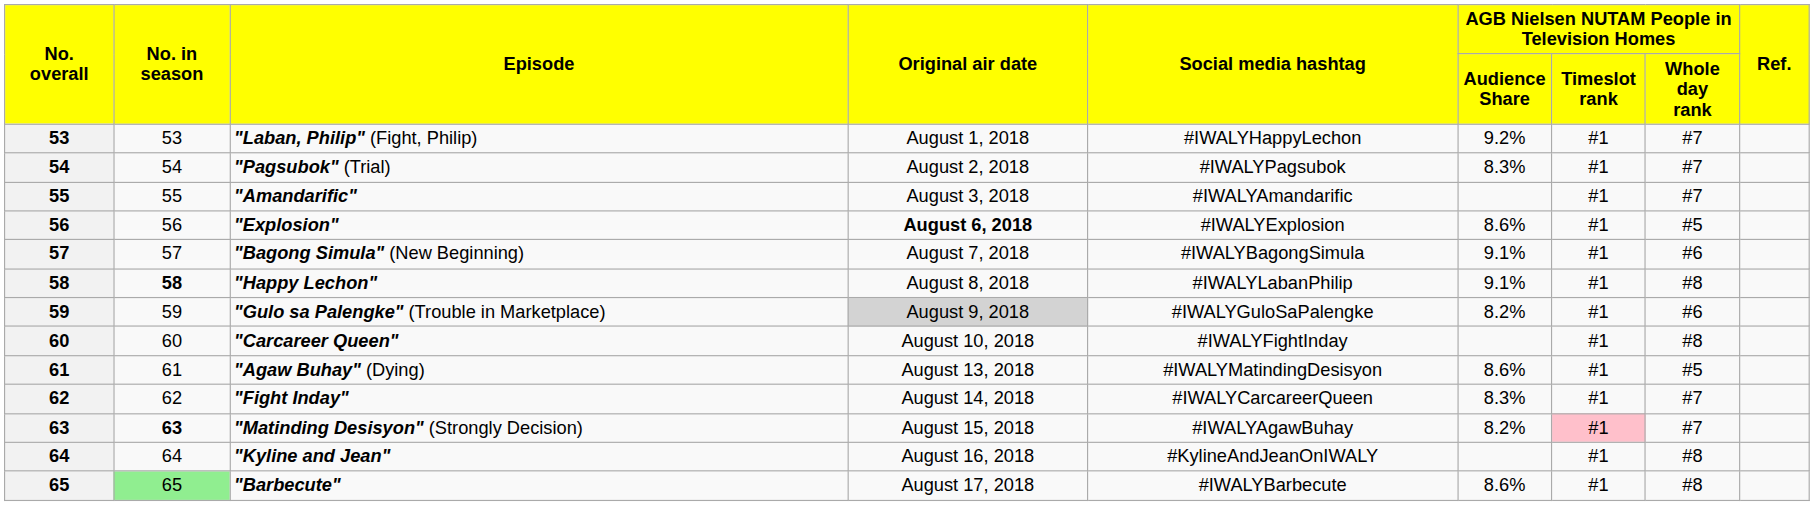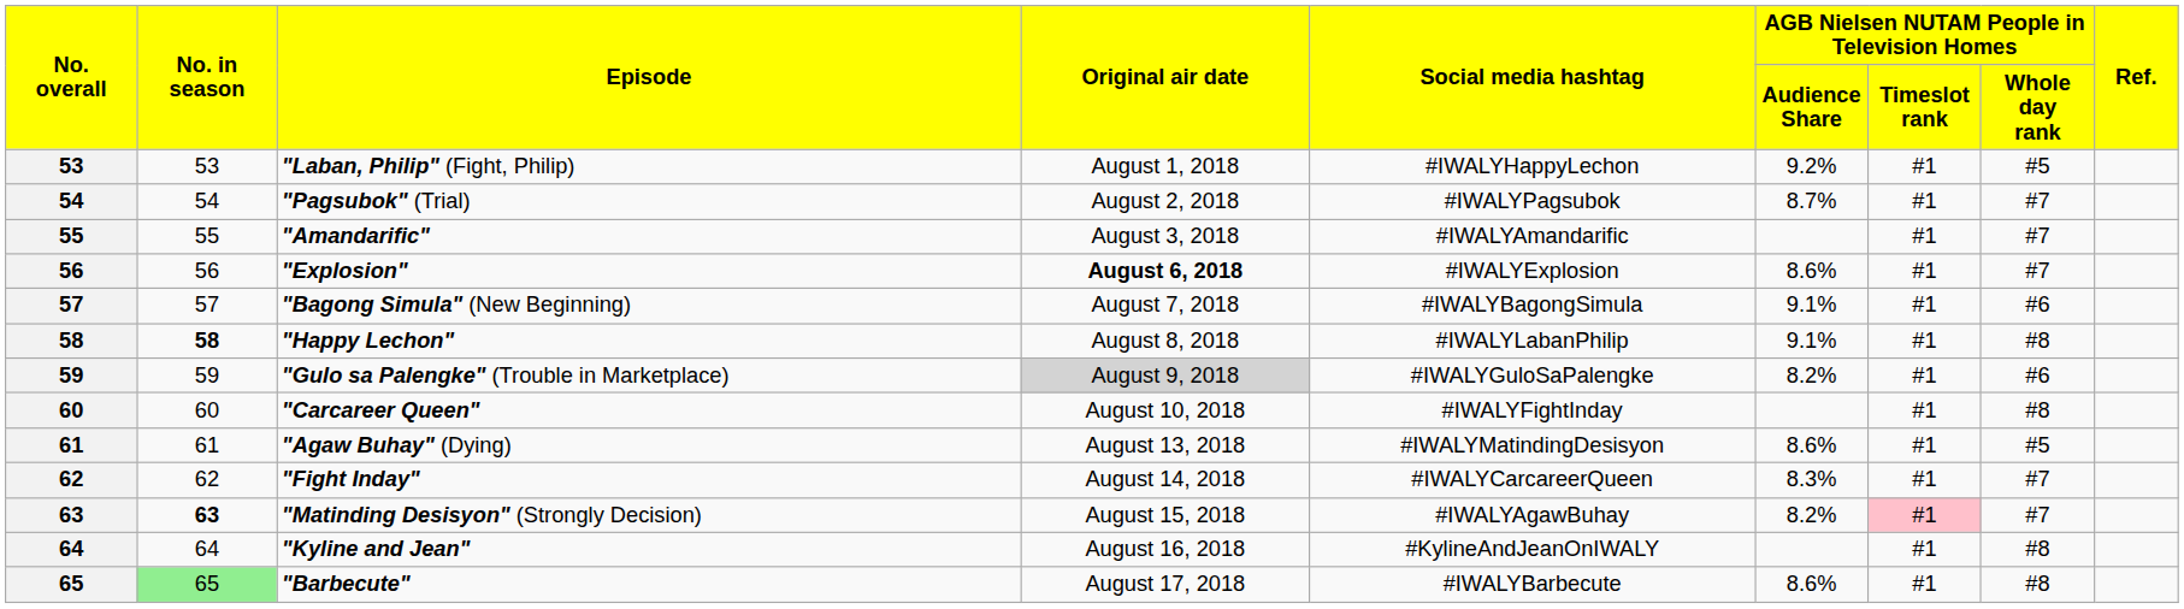"Laban, Philip" (Fight, Philip) | column 8: #7 -> #5
"Pagsubok" (Trial) | column 6: 8.3% -> 8.7%
"Explosion" | column 8: #5 -> #7
